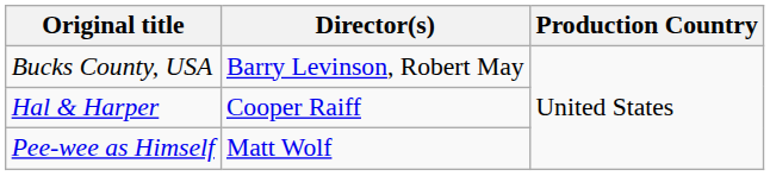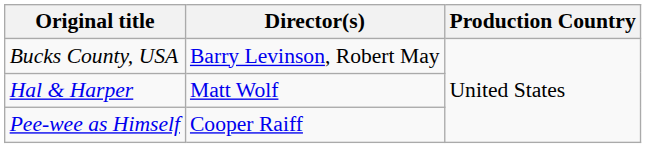Hal & Harper | Director(s): Cooper Raiff -> Matt Wolf
Pee-wee as Himself | Director(s): Matt Wolf -> Cooper Raiff
